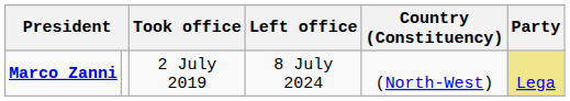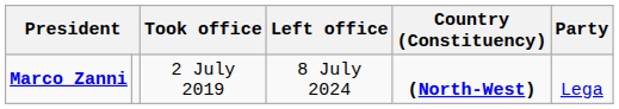Marco Zanni | Country (Constituency): normal -> bold
Marco Zanni | Party: khaki background -> no background
